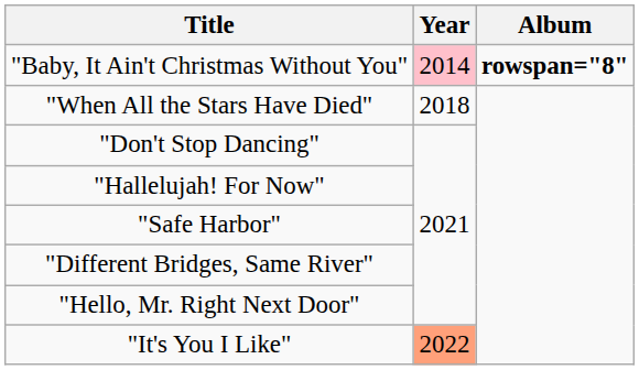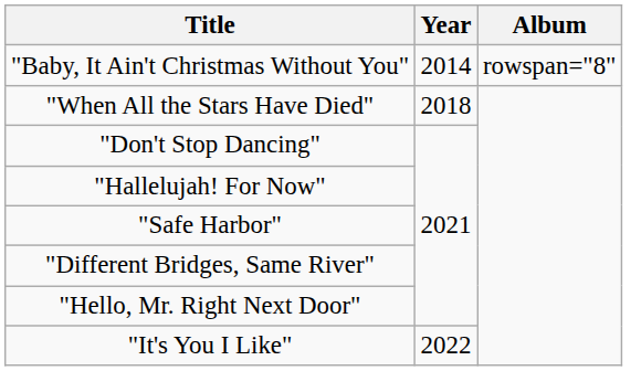"Baby, It Ain't Christmas Without You" | Year: pink background -> no background
"Baby, It Ain't Christmas Without You" | Album: bold -> normal
"It's You I Like" | Year: lightsalmon background -> no background
